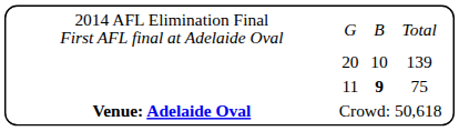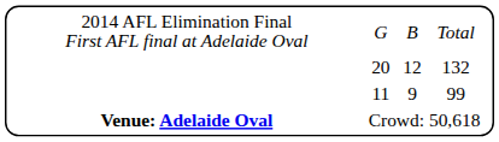20 | column 3: 10 -> 12
20 | column 4: 139 -> 132
11 | column 3: bold -> normal
11 | column 4: 75 -> 99
